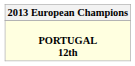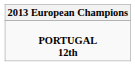row 2 | column 1: lightyellow background -> no background
